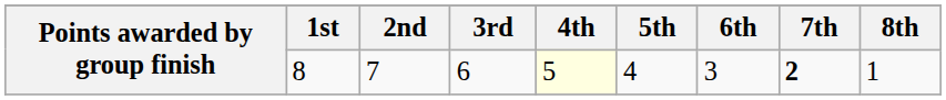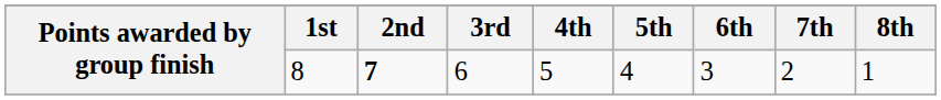row 2 | 2nd: normal -> bold
row 2 | 4th: lightyellow background -> no background
row 2 | 7th: bold -> normal
